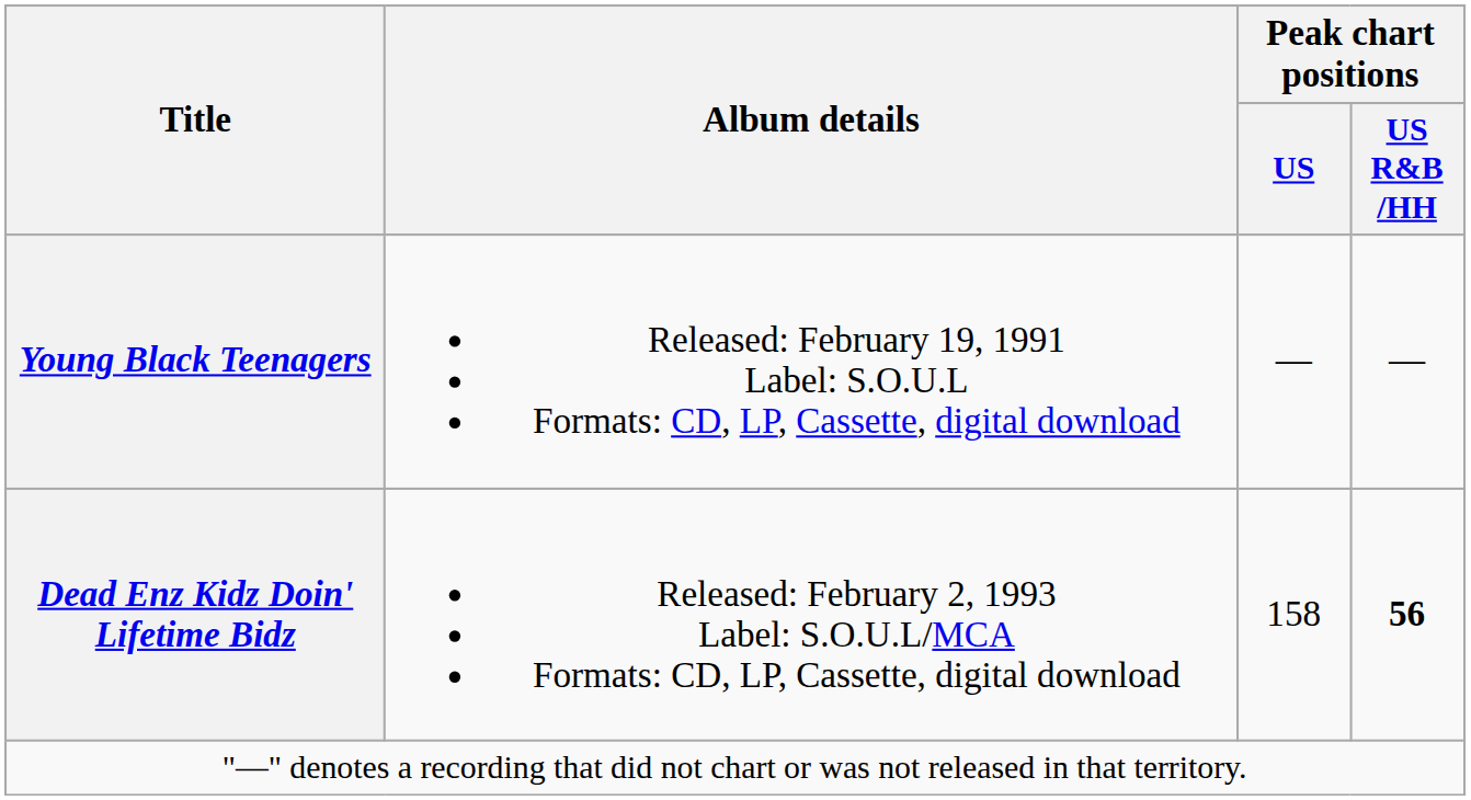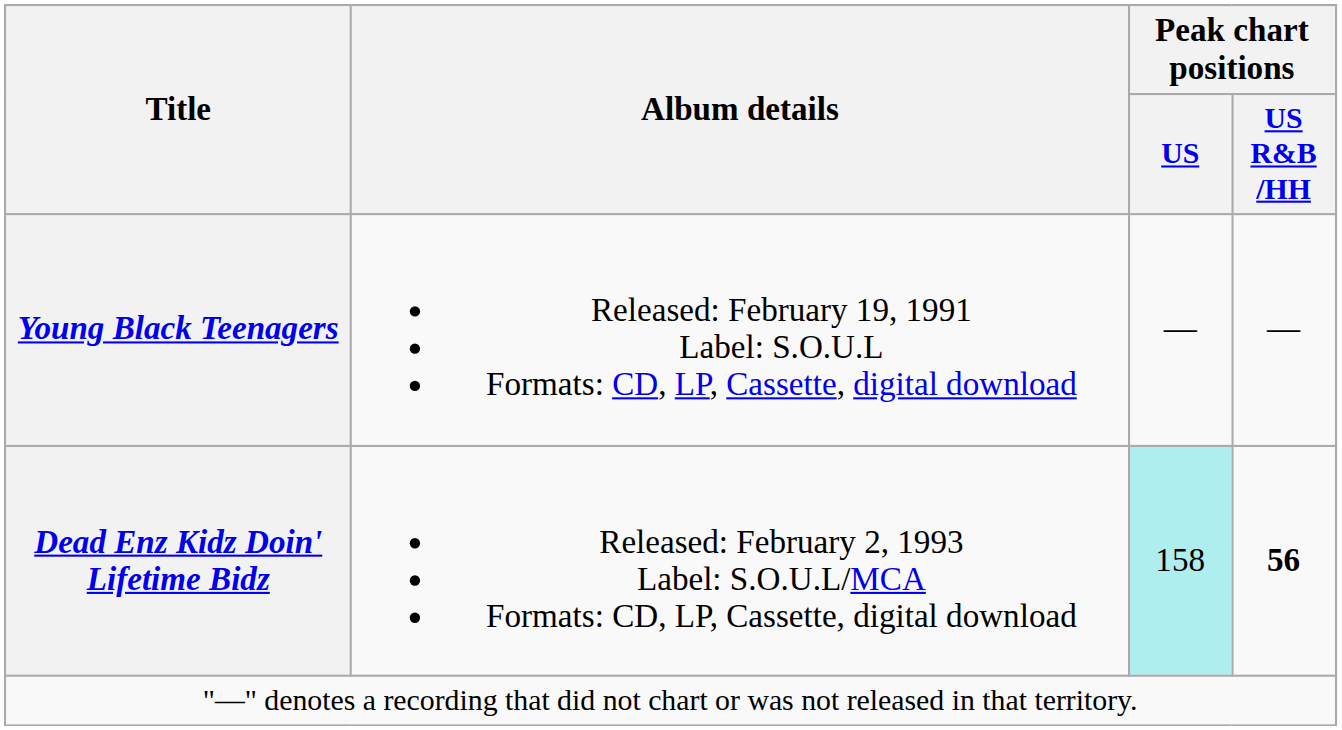Dead Enz Kidz Doin' Lifetime Bidz | Peak chart positions / US: no background -> paleturquoise background
